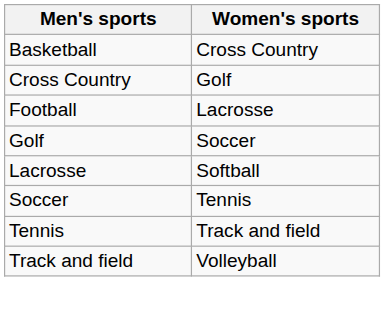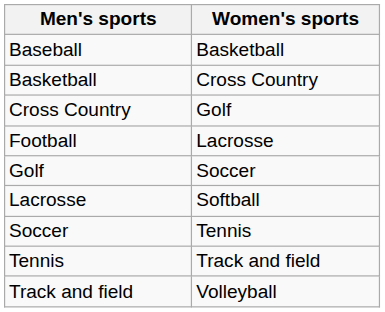+ row: Baseball | Basketball
